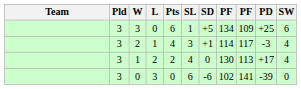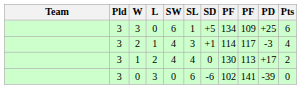columns swapped: SW <-> Pts
